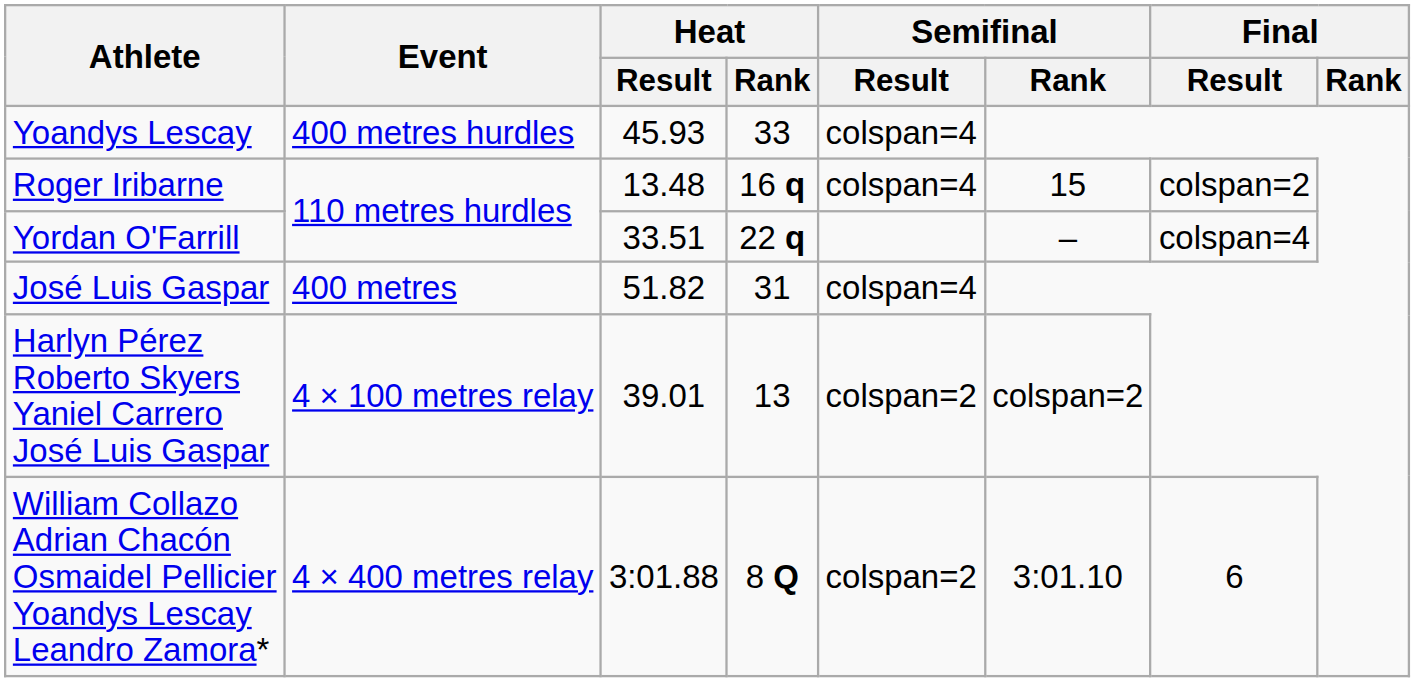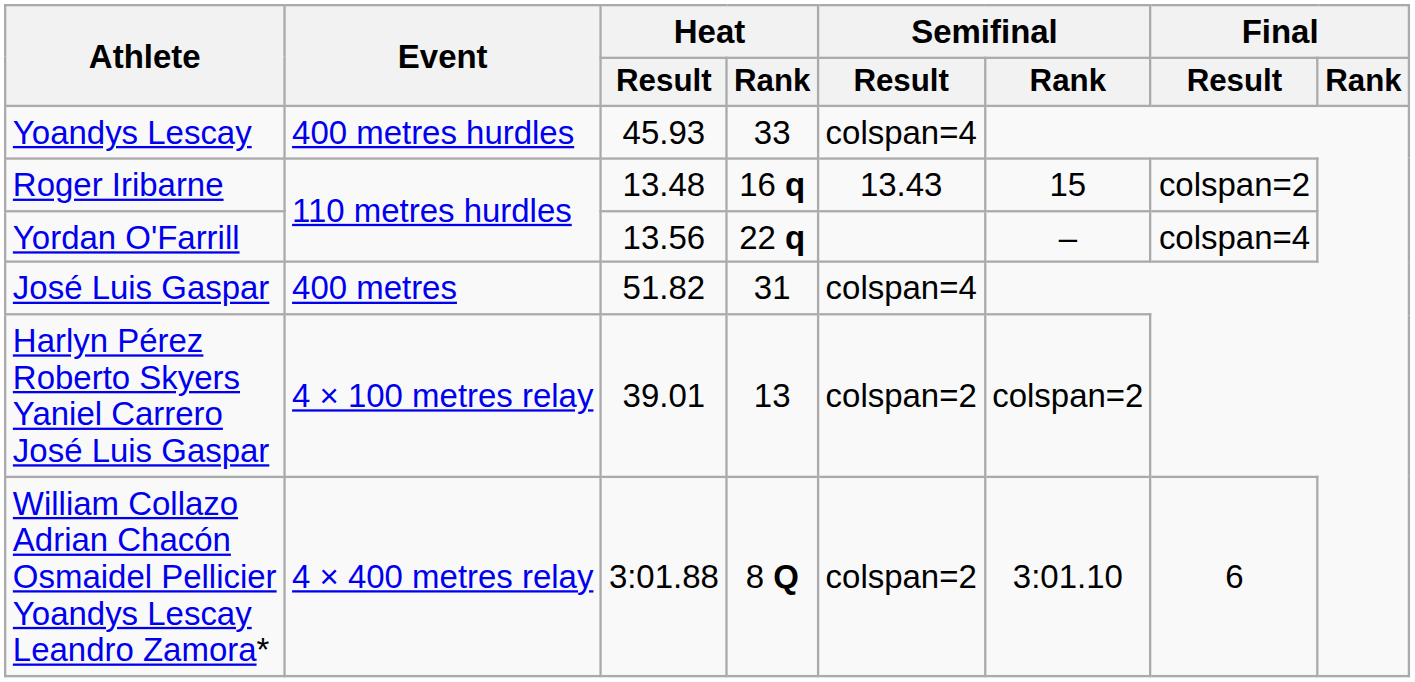Roger Iribarne | Semifinal / Result: colspan=4 -> 13.43
Yordan O'Farrill | Heat / Result: 33.51 -> 13.56
